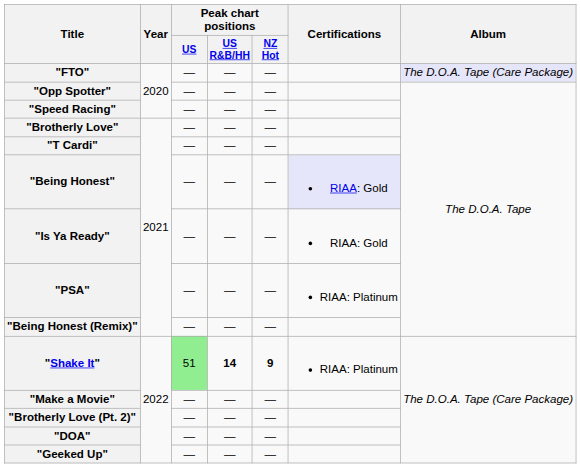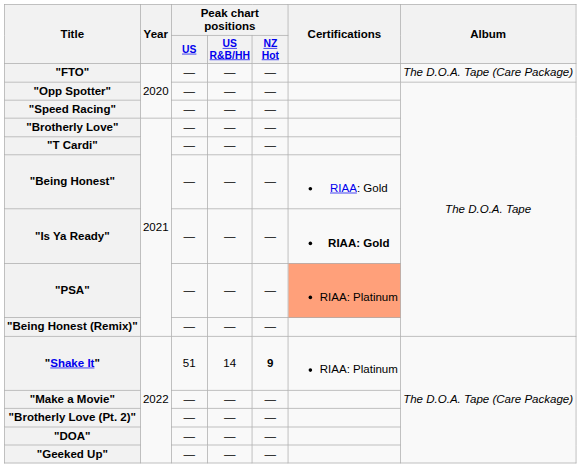"FTO" | Album: lavender background -> no background
"Being Honest" | Certifications: lavender background -> no background
"Is Ya Ready" | Certifications: normal -> bold
"PSA" | Certifications: no background -> lightsalmon background
"Shake It" | Peak chart positions / US: lightgreen background -> no background
"Shake It" | Peak chart positions / US R&B/HH: bold -> normal
